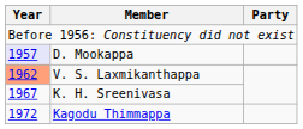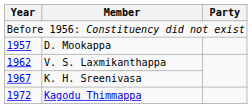D. Mookappa | Year: lavender background -> no background
V. S. Laxmikanthappa | Year: lightsalmon background -> no background
